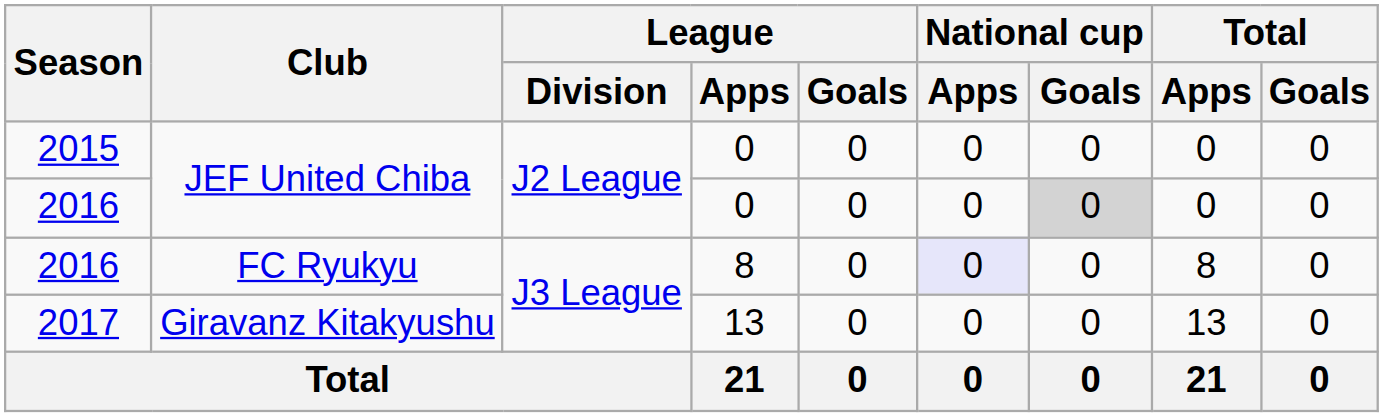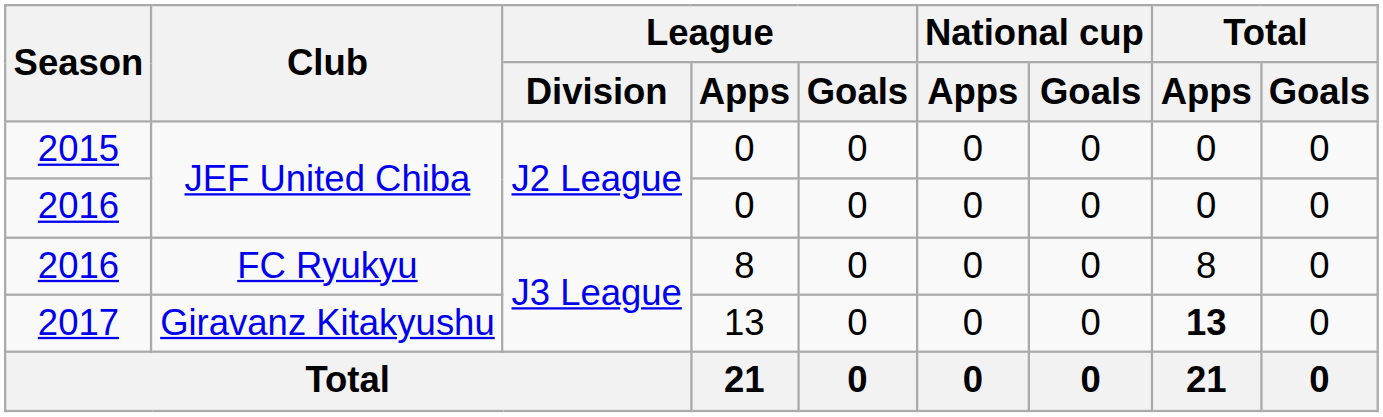2016 / JEF United Chiba | National cup / Goals: lightgrey background -> no background
2016 / FC Ryukyu | National cup / Apps: lavender background -> no background
2017 | Total / Apps: normal -> bold
